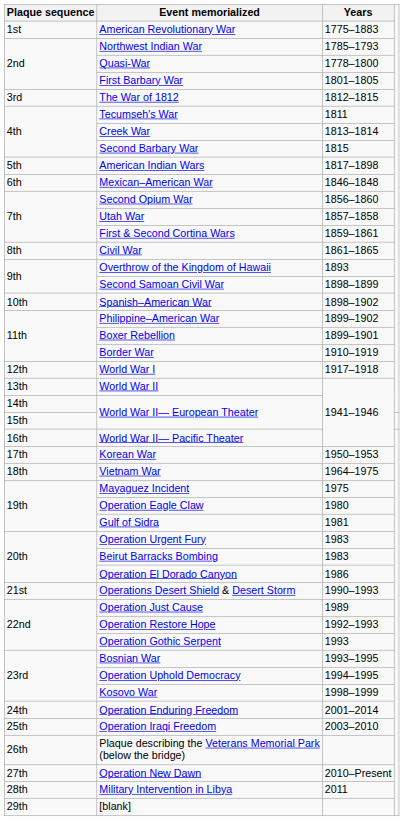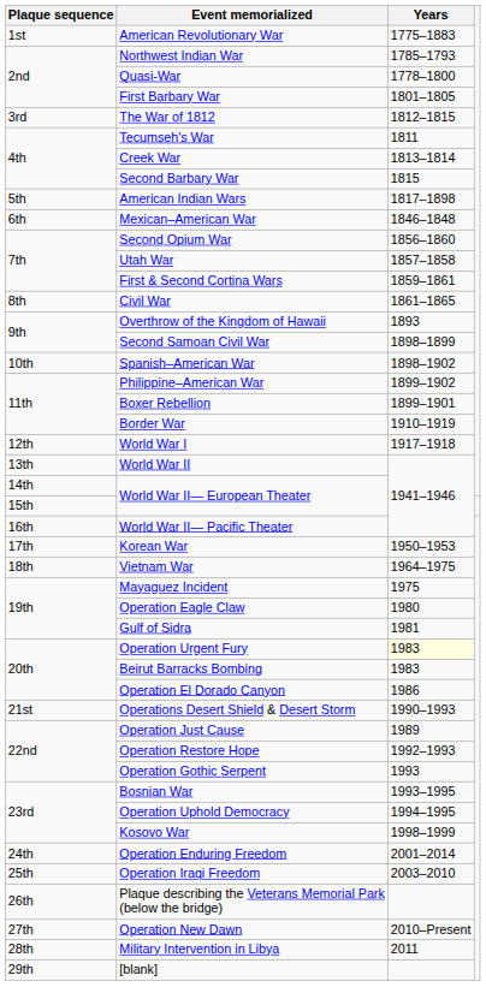Operation Urgent Fury | Years: no background -> lightyellow background
